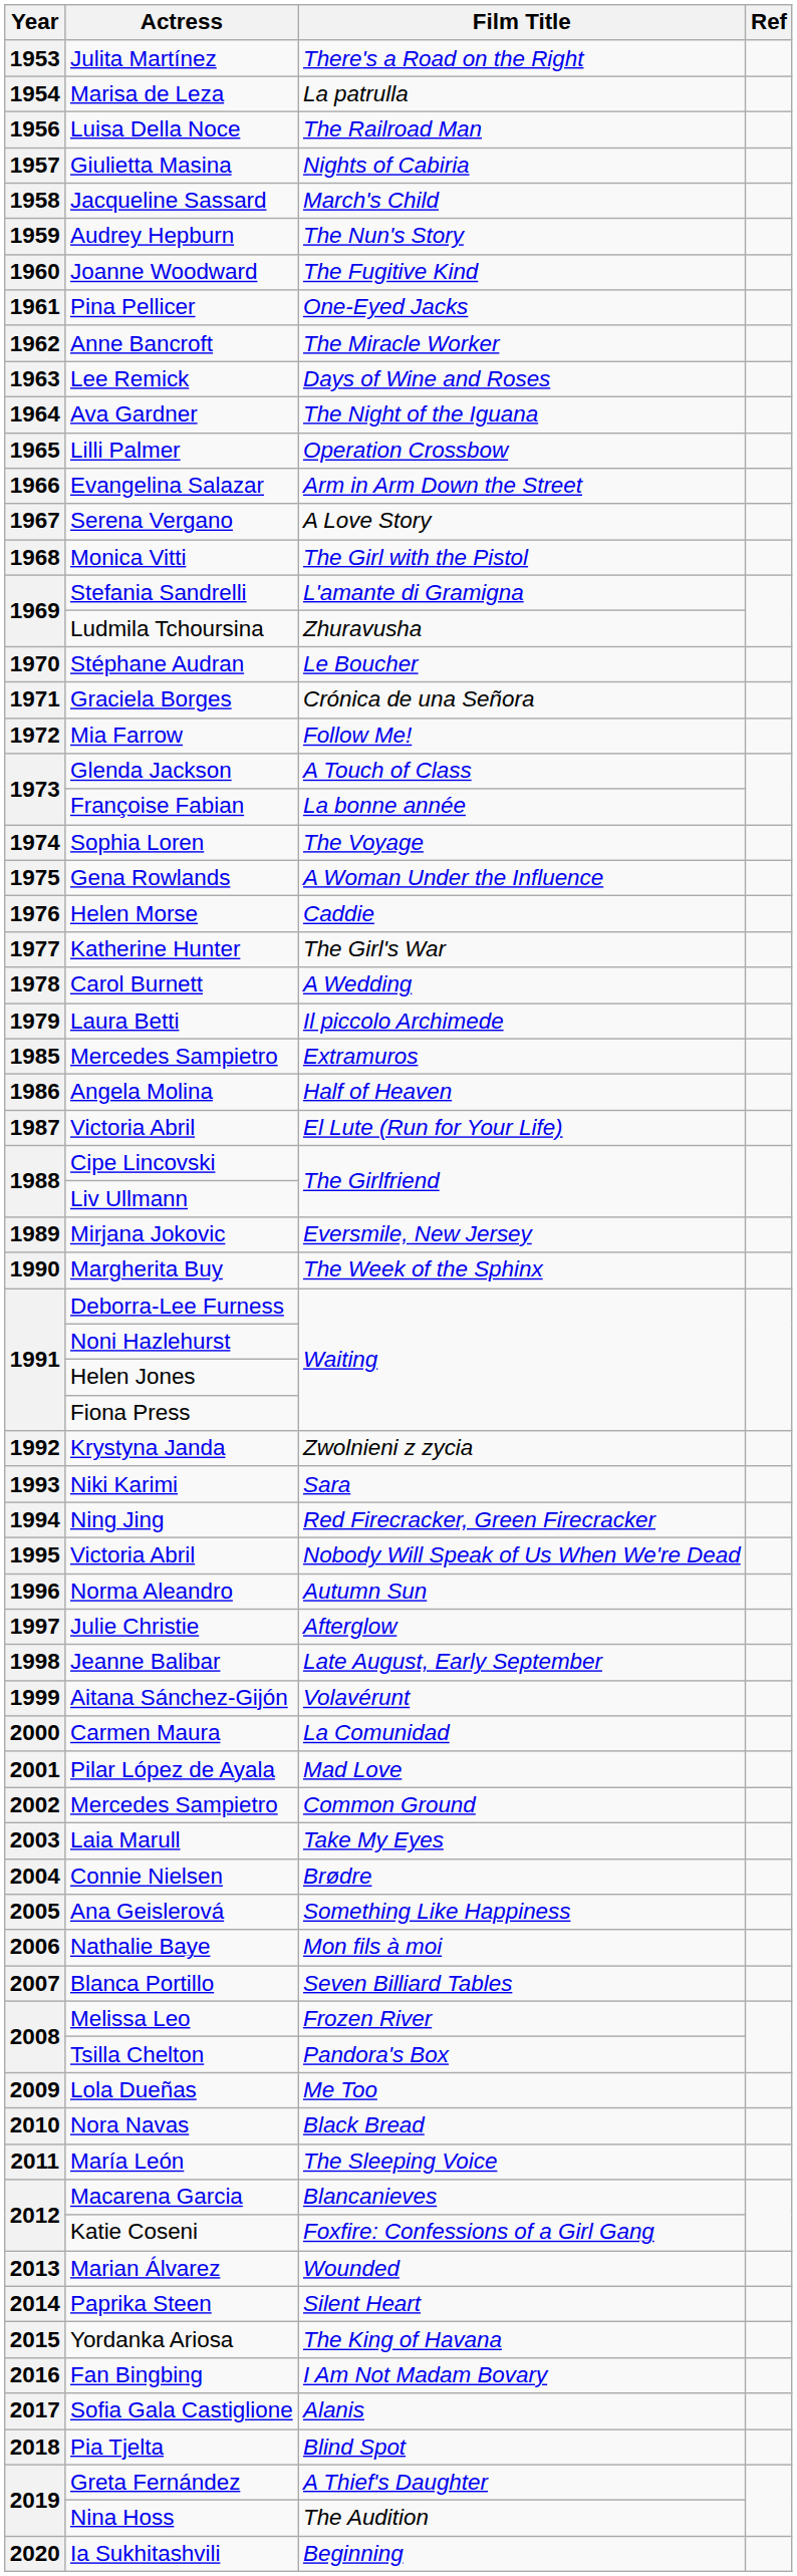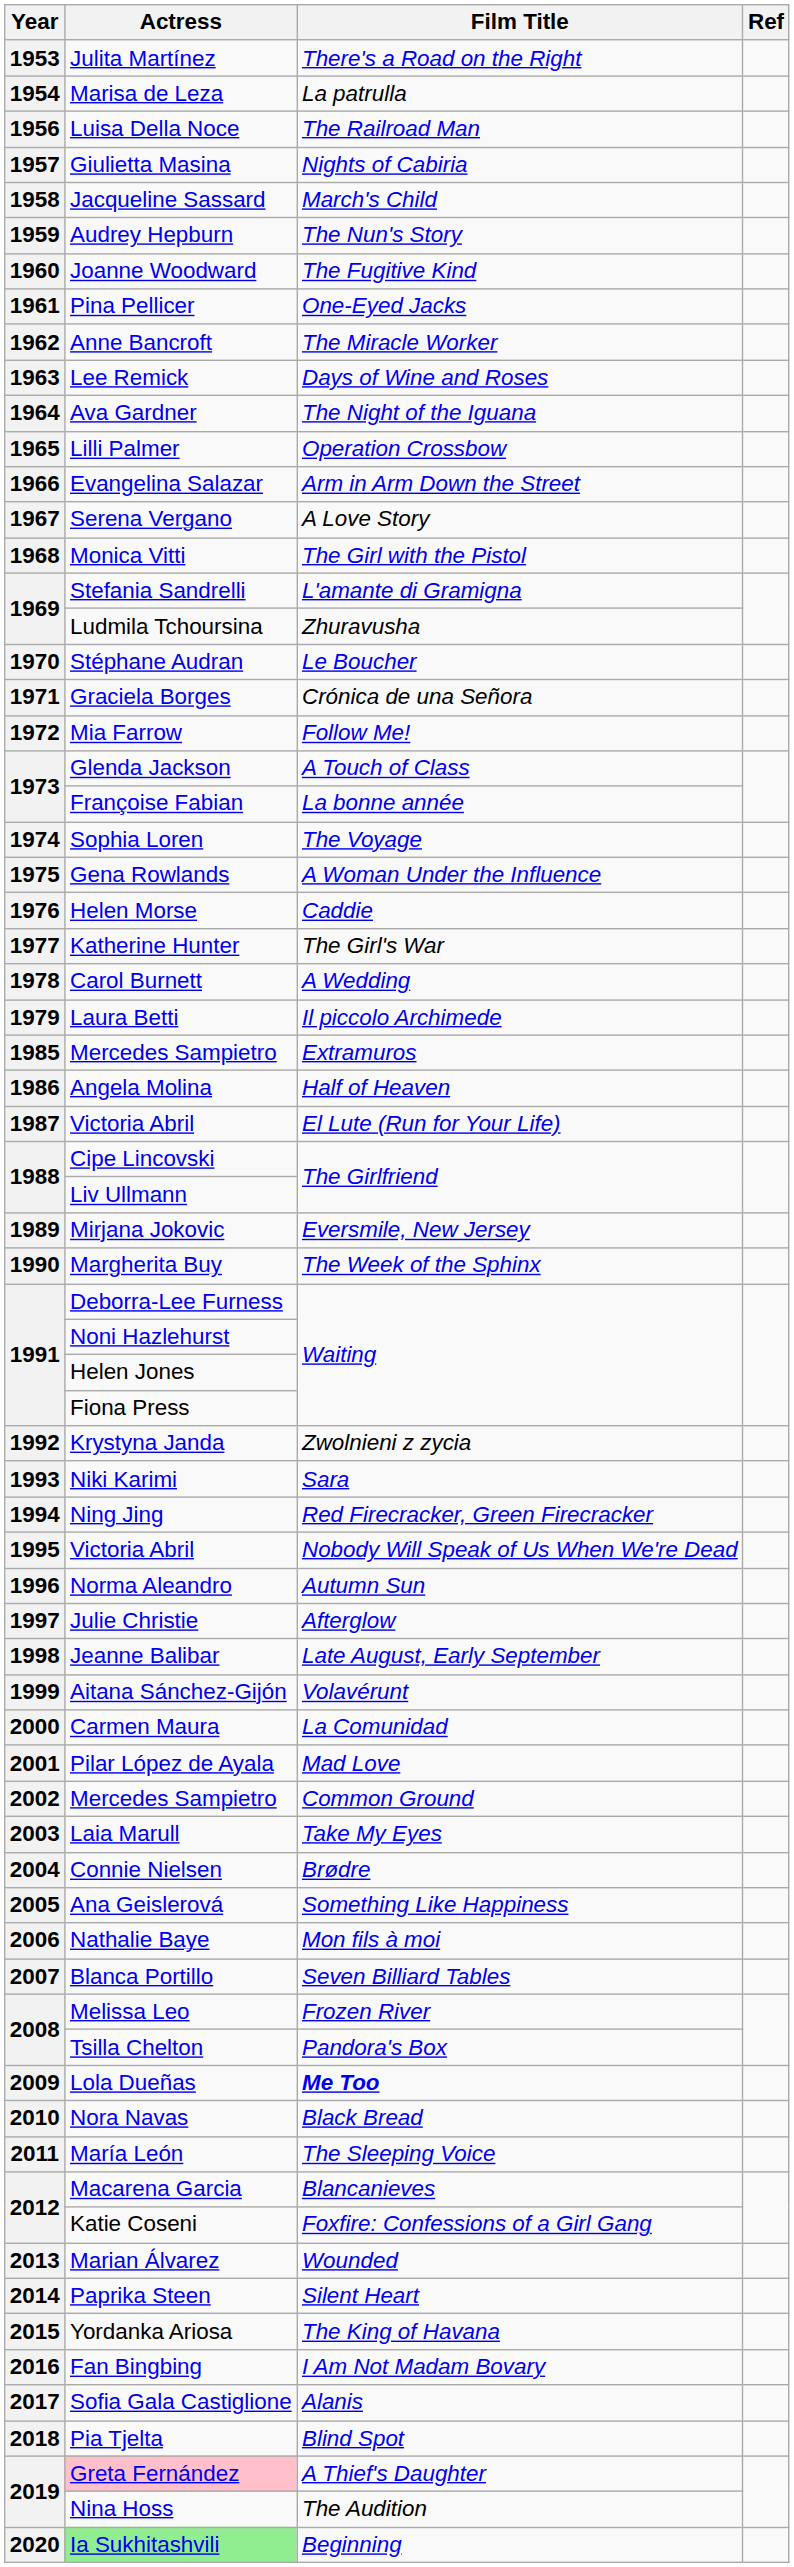Lola Dueñas | Film Title: normal -> bold
Greta Fernández | Actress: no background -> pink background
Ia Sukhitashvili | Actress: no background -> lightgreen background
